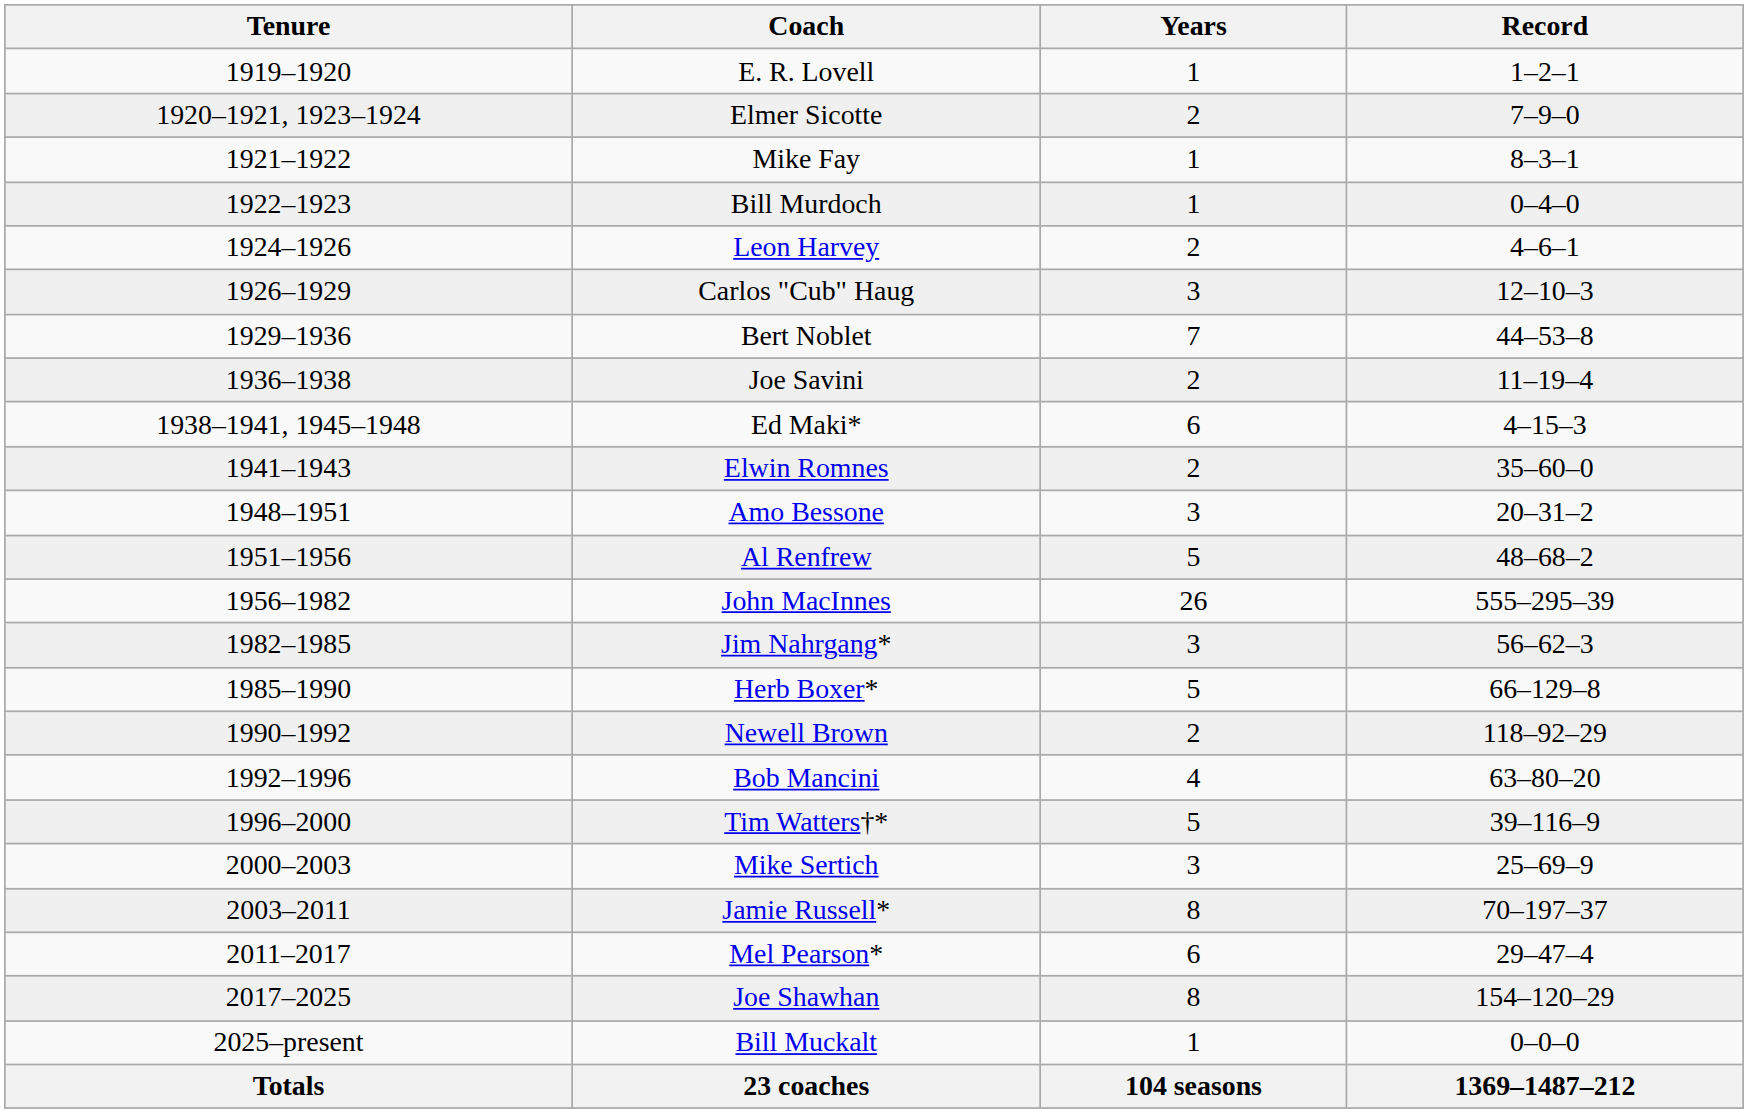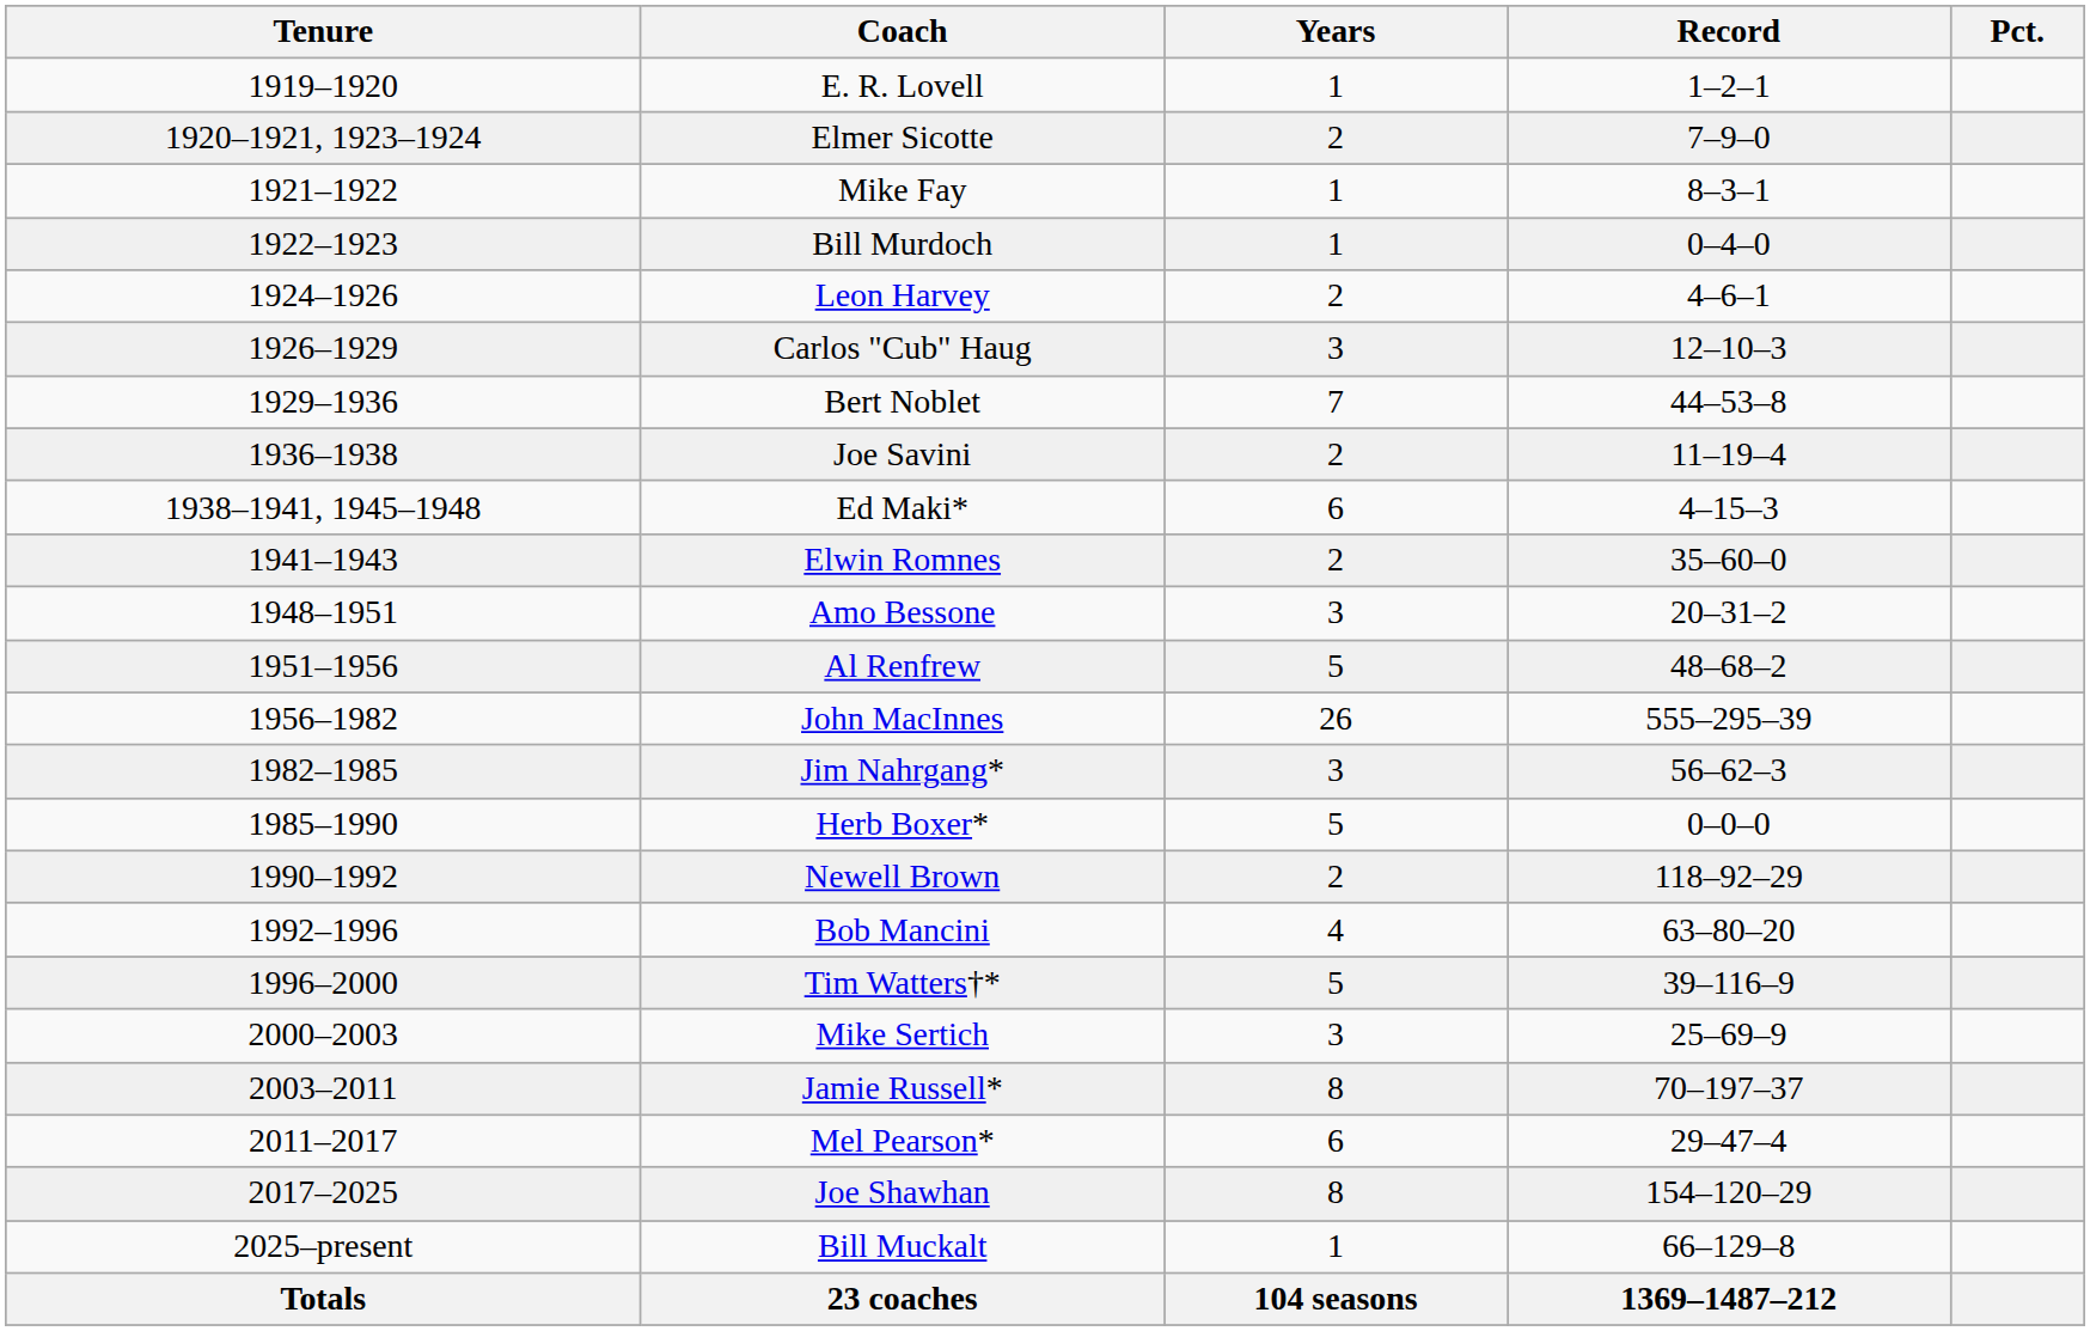+ column: Pct.
Herb Boxer* | Record: 66–129–8 -> 0–0–0
Bill Muckalt | Record: 0–0–0 -> 66–129–8
